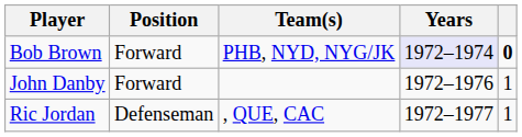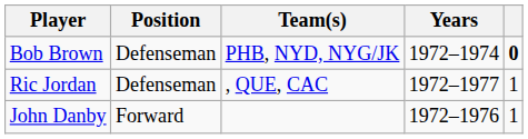Bob Brown | Position: Forward -> Defenseman
Bob Brown | Years: lavender background -> no background
rows swapped: John Danby <-> Ric Jordan
